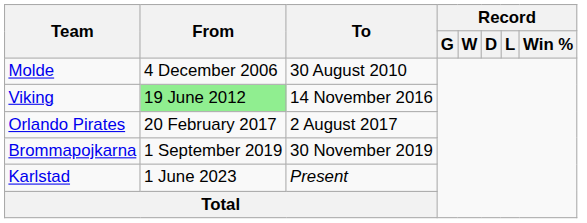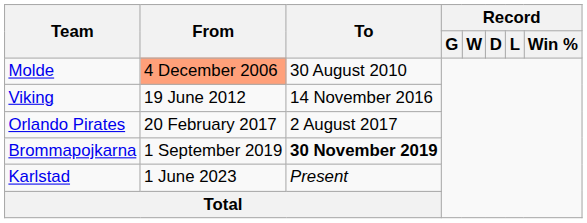Molde | From: no background -> lightsalmon background
Viking | From: lightgreen background -> no background
Brommapojkarna | To: normal -> bold
